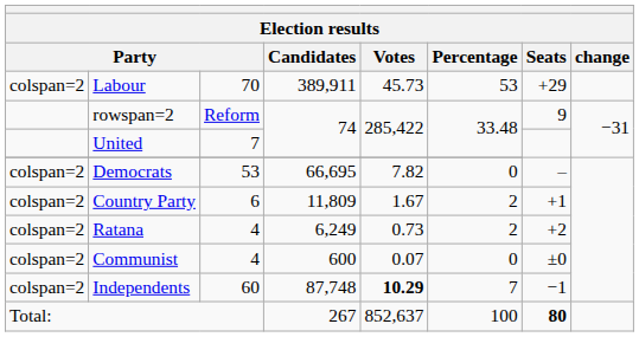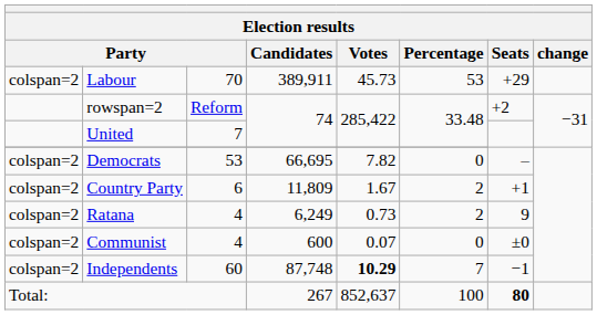rowspan=2 | Seats: 9 -> +2
Ratana | Seats: +2 -> 9
